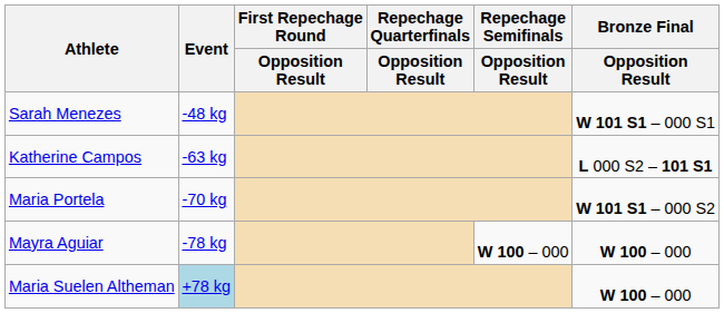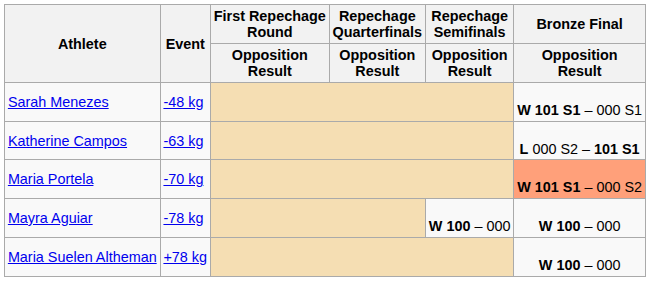Maria Portela | Bronze Final / Opposition Result: no background -> lightsalmon background
Maria Suelen Altheman | Event: lightblue background -> no background
